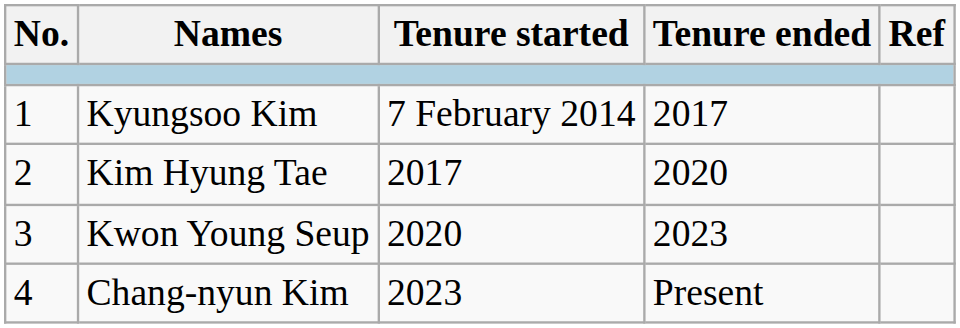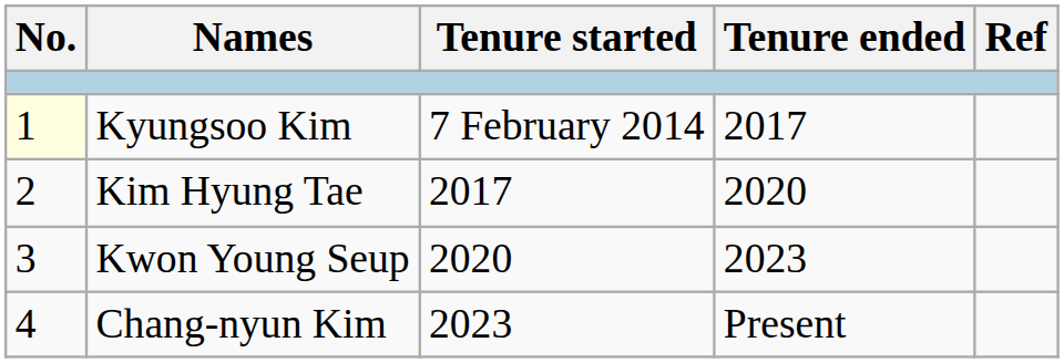Kyungsoo Kim | No.: no background -> lightyellow background
